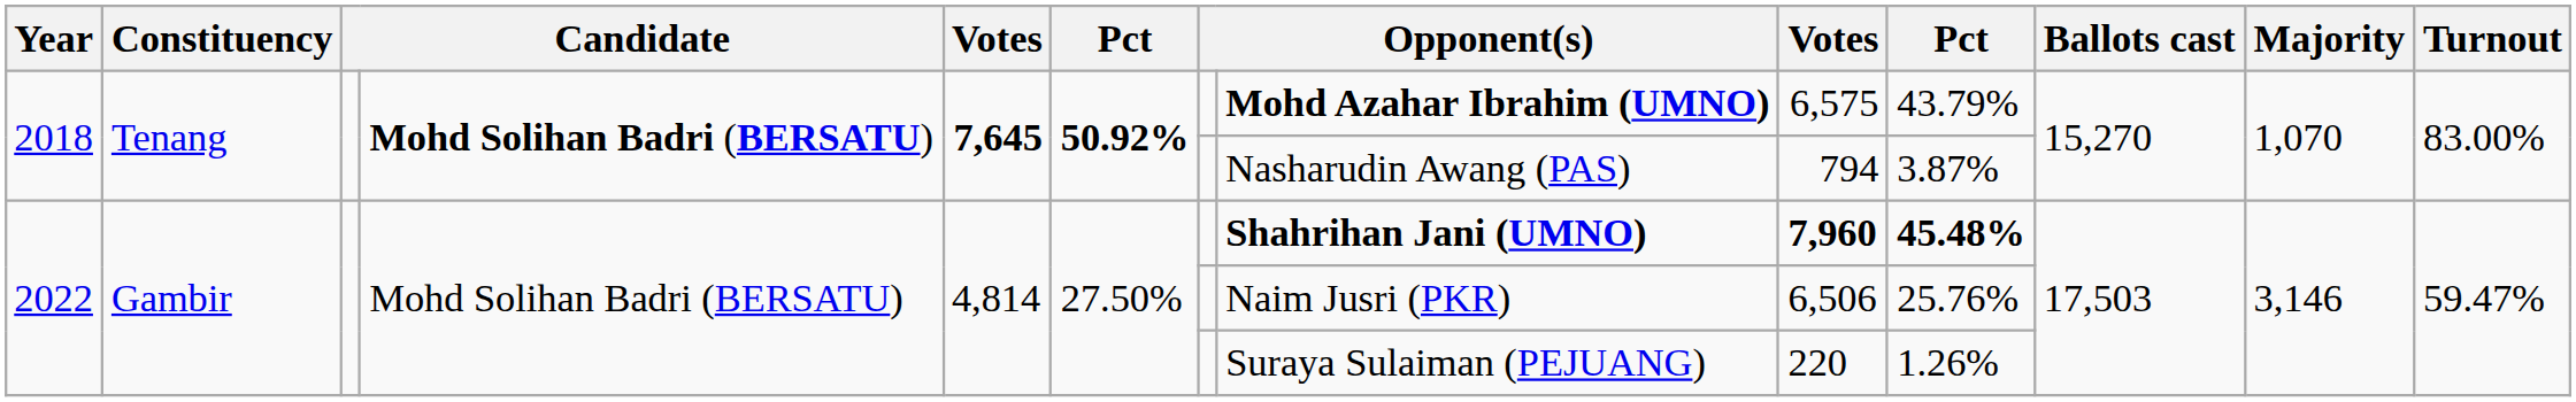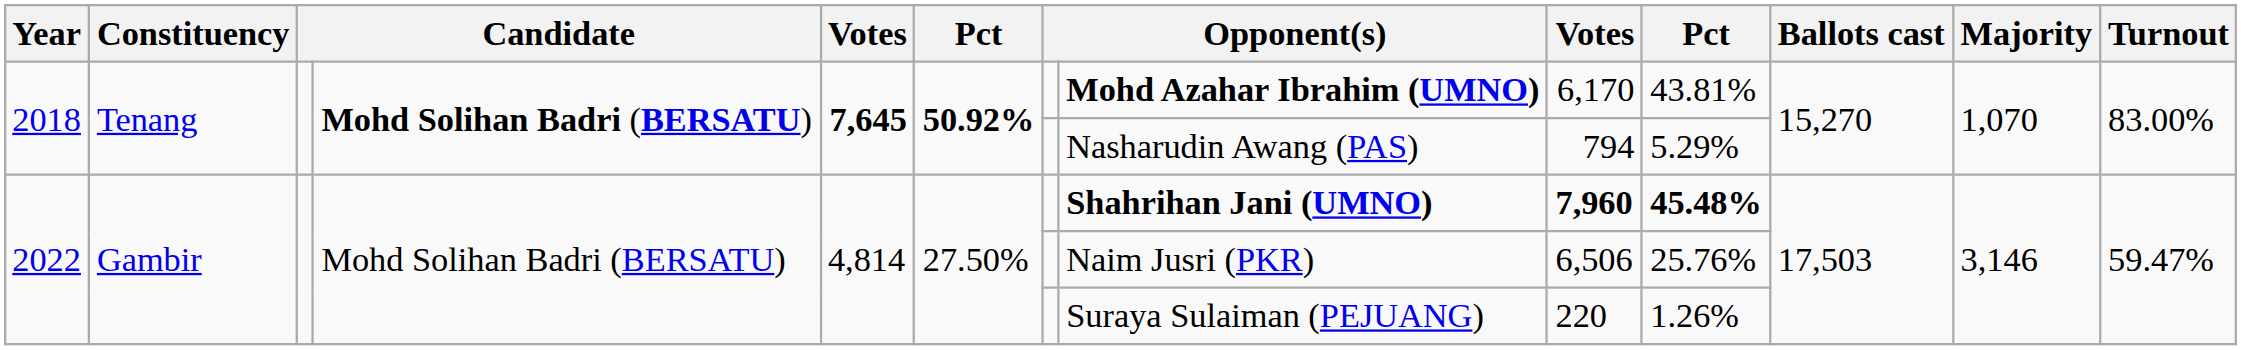row 2 | column 9: 6,575 -> 6,170
row 2 | column 10: 43.79% -> 43.81%
row 3 | column 10: 3.87% -> 5.29%
